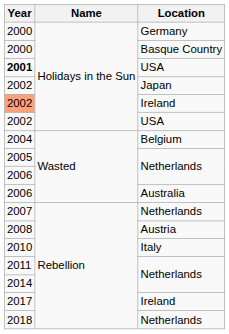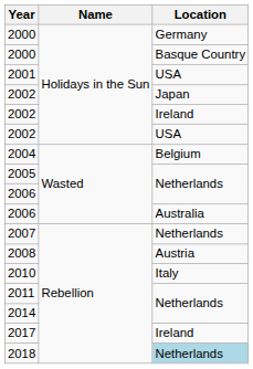2001 | Year: bold -> normal
2002 / Ireland | Year: lightsalmon background -> no background
2018 | Location: no background -> lightblue background
